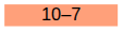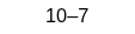row 1 | column 1: lightsalmon background -> no background
